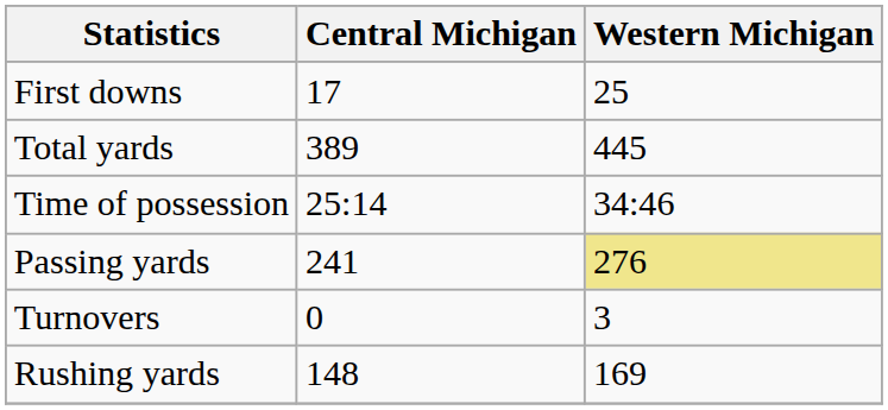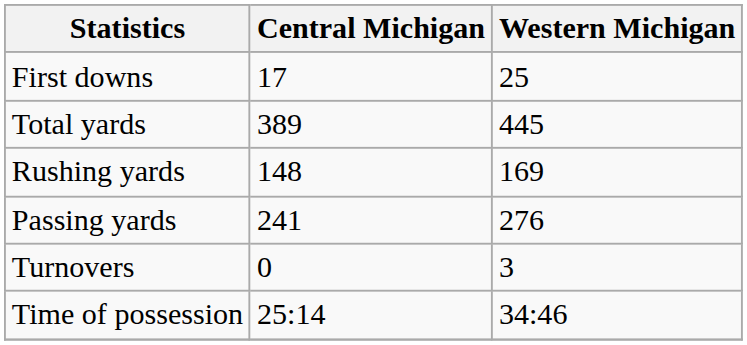rows swapped: Rushing yards <-> Time of possession
Passing yards | Western Michigan: khaki background -> no background
